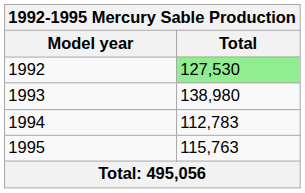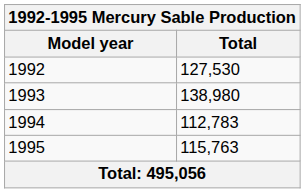1992 | Total: lightgreen background -> no background
